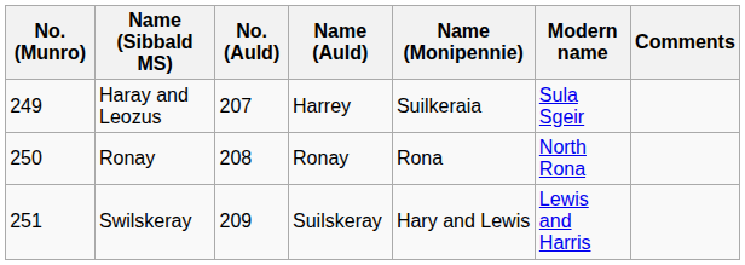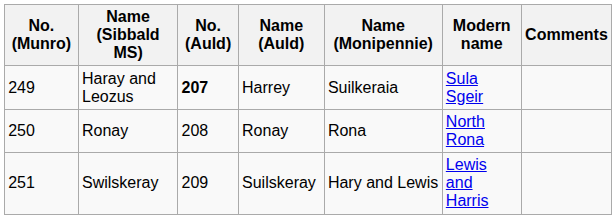Haray and Leozus | No. (Auld): normal -> bold
